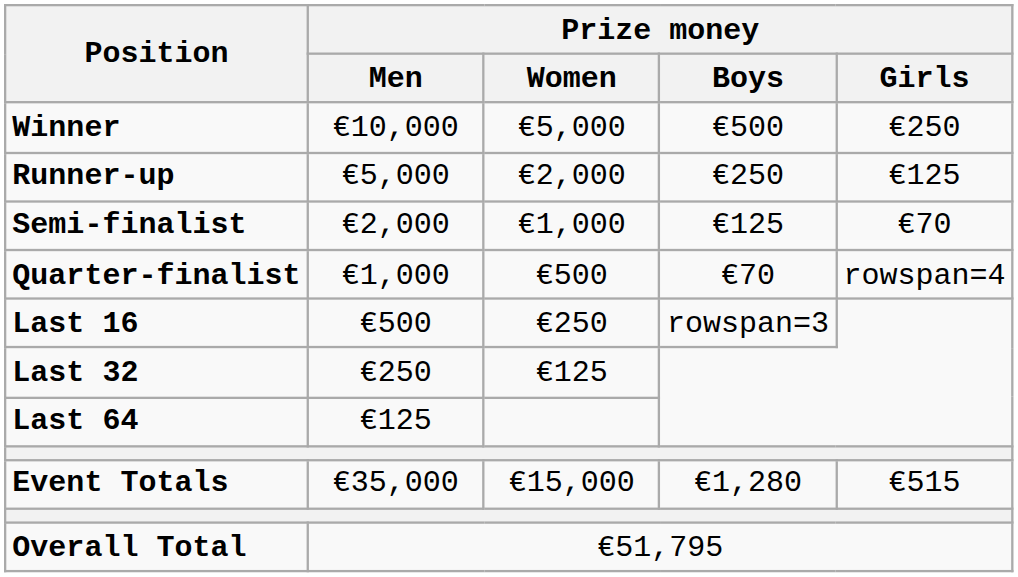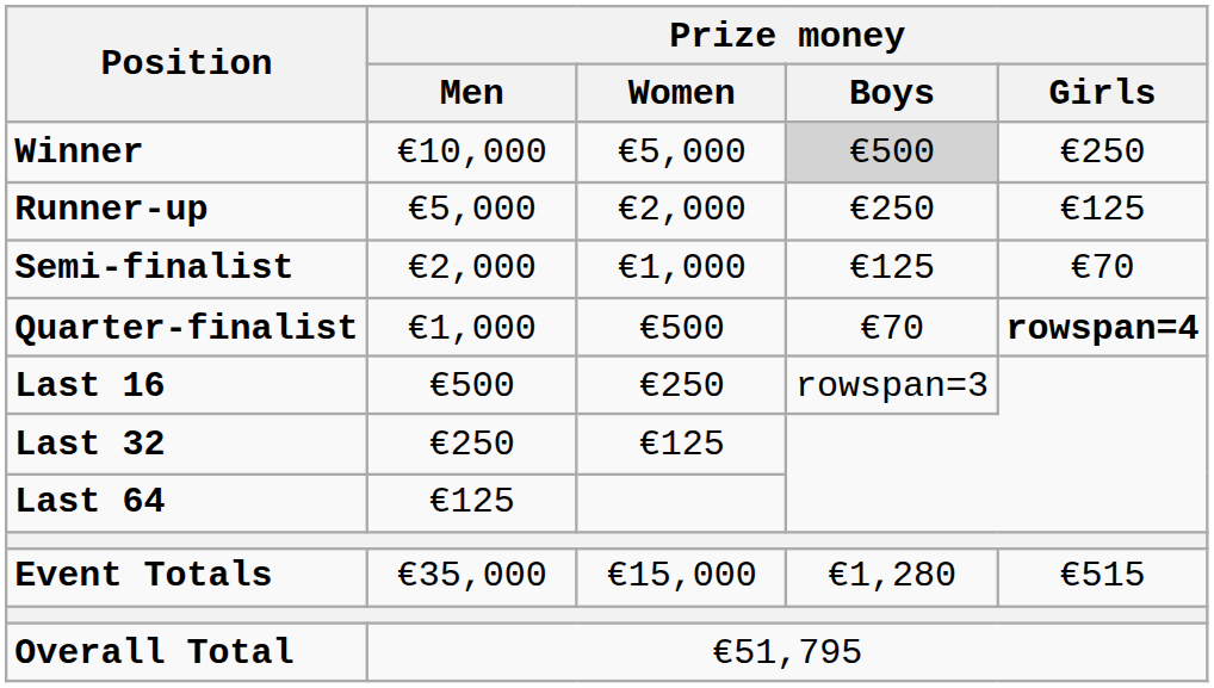Winner | Prize money / Boys: no background -> lightgrey background
Quarter-finalist | Prize money / Girls: normal -> bold
